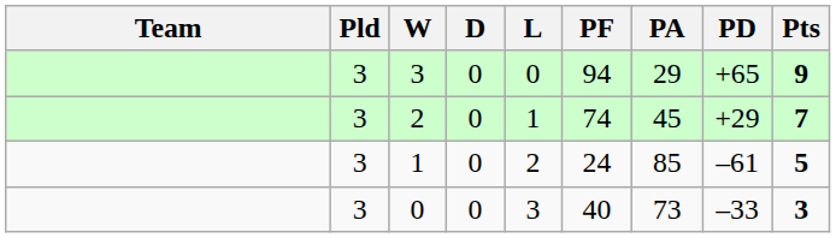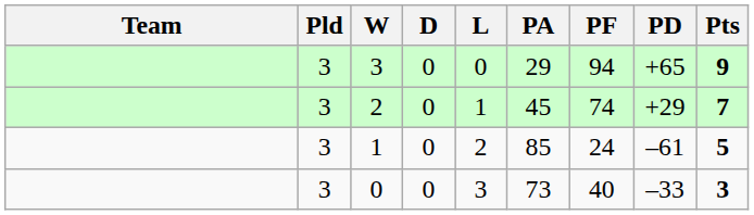columns swapped: PF <-> PA
